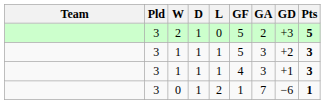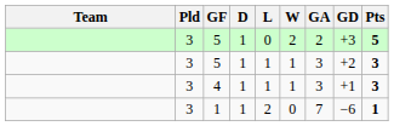columns swapped: W <-> GF
